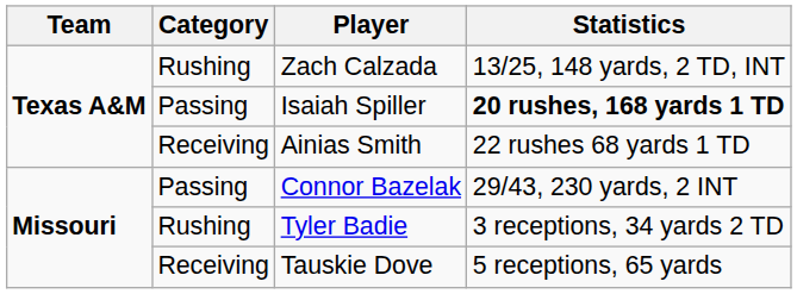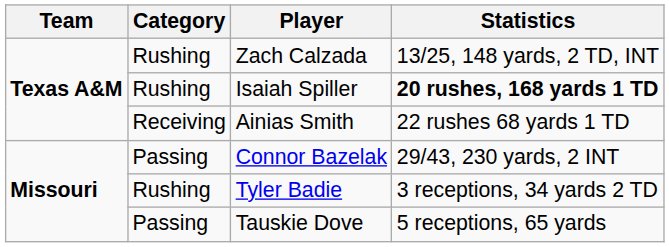Isaiah Spiller | Category: Passing -> Rushing
Tauskie Dove | Category: Receiving -> Passing
